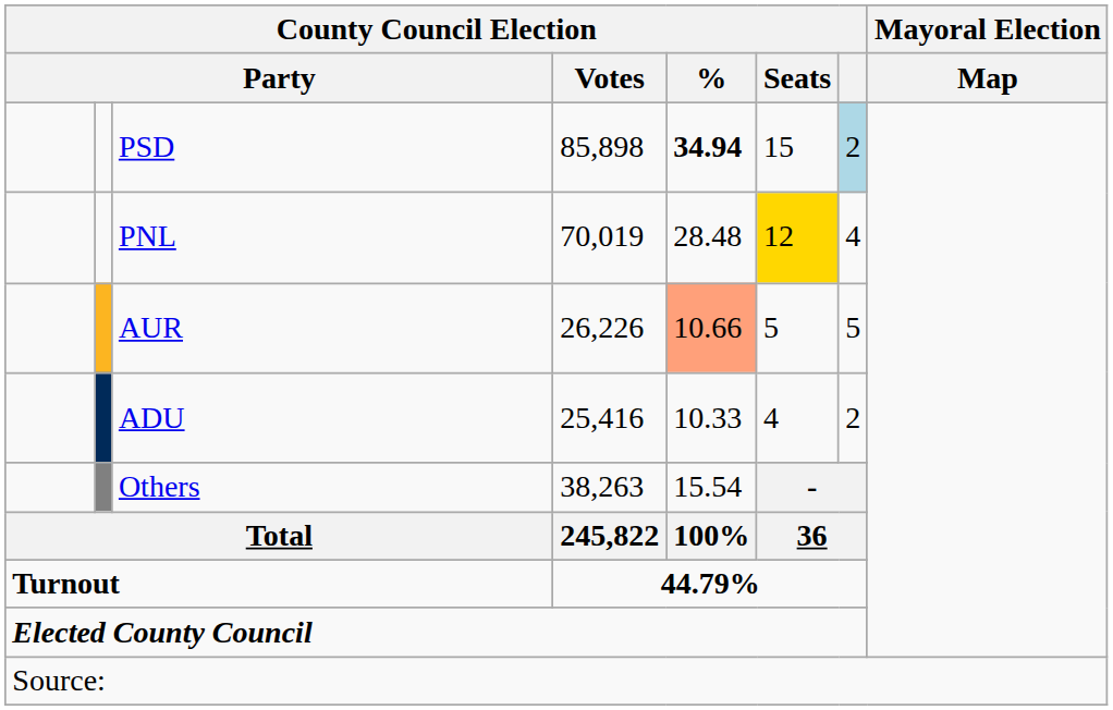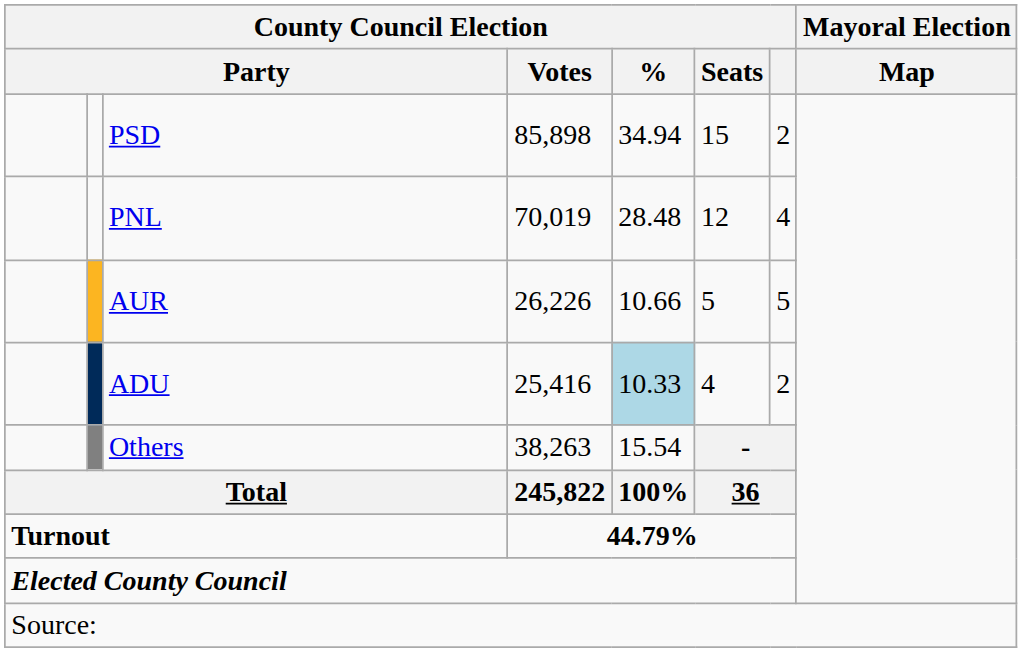PSD | County Council Election / %: bold -> normal
PSD | County Council Election: lightblue background -> no background
PNL | County Council Election / Seats: gold background -> no background
AUR | County Council Election / %: lightsalmon background -> no background
ADU | County Council Election / %: no background -> lightblue background
